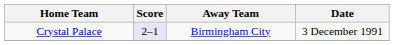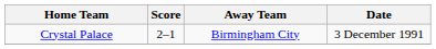Crystal Palace | Score: lavender background -> no background
